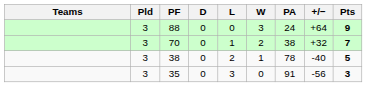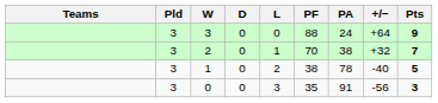columns swapped: W <-> PF
